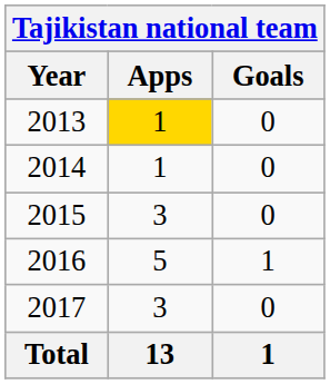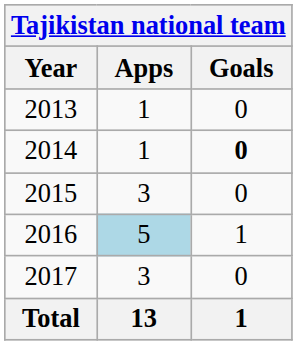2013 | Apps: gold background -> no background
2014 | Goals: normal -> bold
2016 | Apps: no background -> lightblue background
